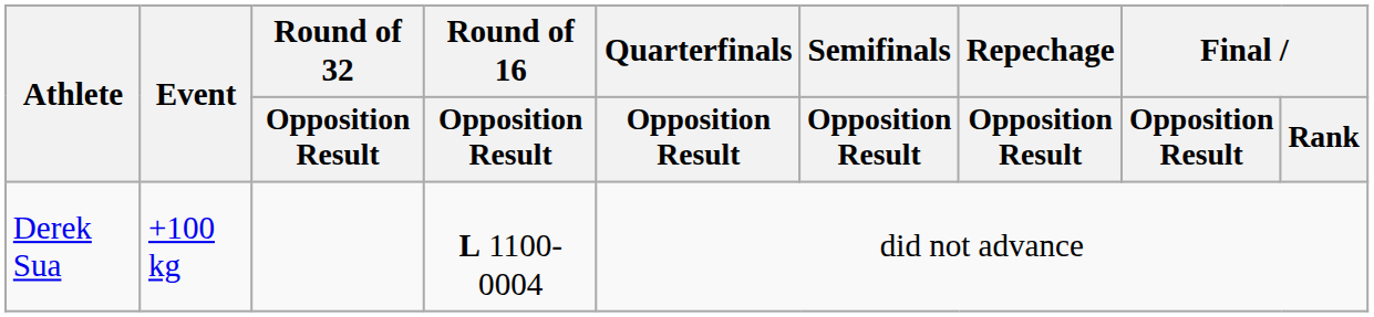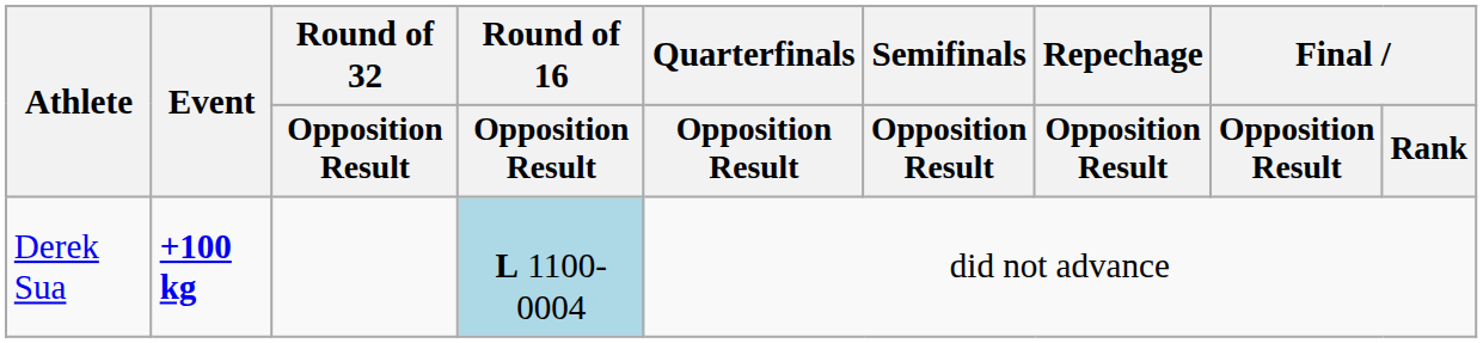Derek Sua | Event: normal -> bold
Derek Sua | Round of 16 / Opposition Result: no background -> lightblue background
